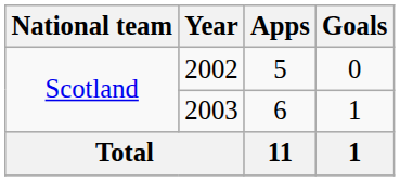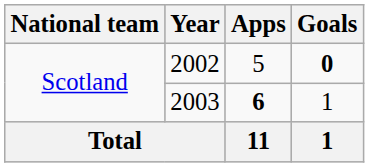2002 | Goals: normal -> bold
2003 | Apps: normal -> bold
